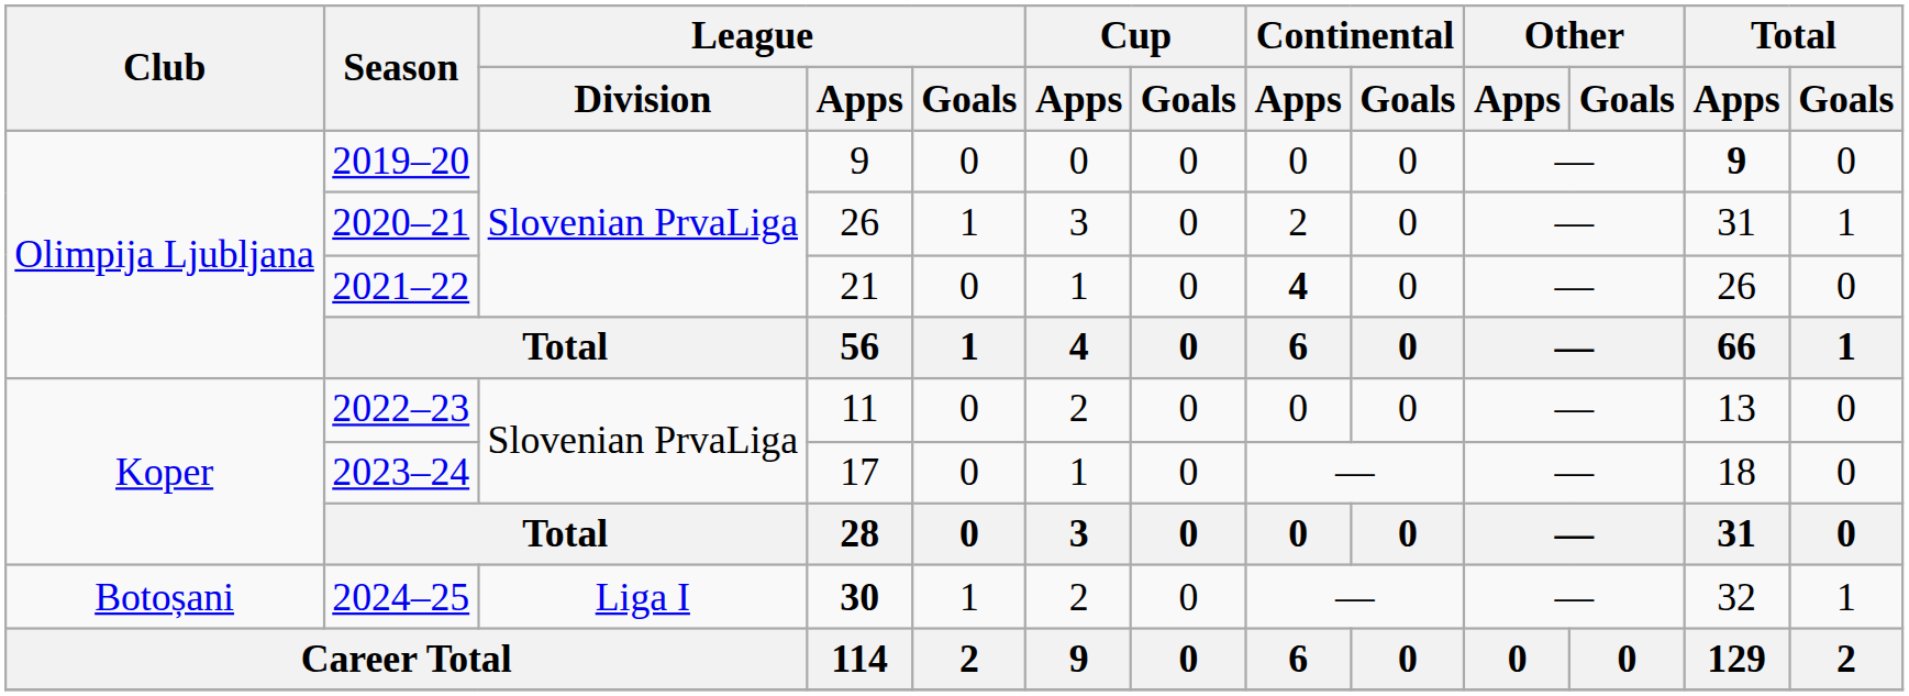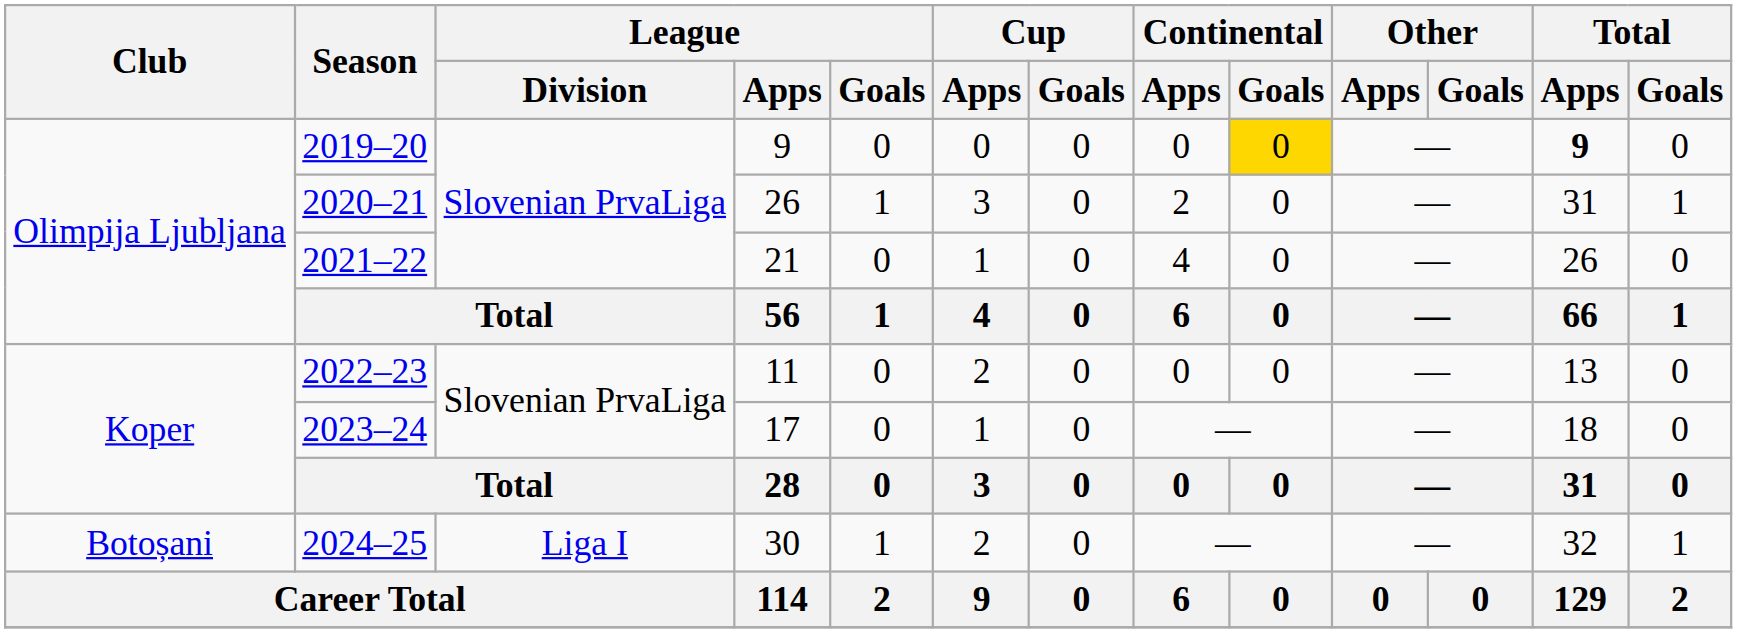2019–20 | Continental / Goals: no background -> gold background
2021–22 | Continental / Apps: bold -> normal
2024–25 | League / Apps: bold -> normal
